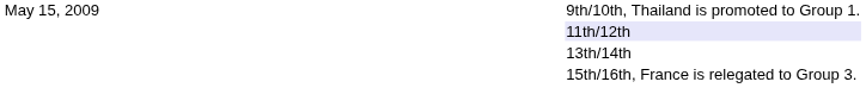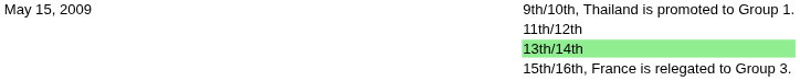row 2 | column 2: lavender background -> no background
row 3 | column 2: no background -> lightgreen background
